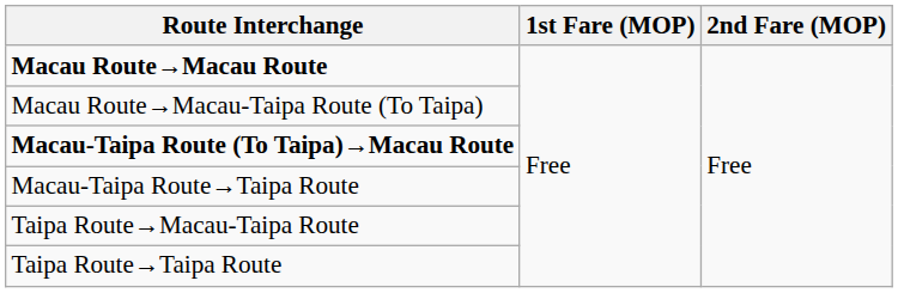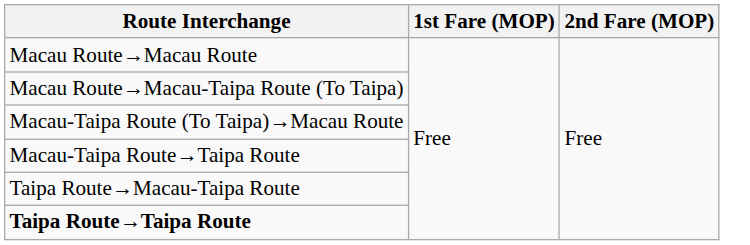Macau Route→Macau Route | Route Interchange: bold -> normal
Macau-Taipa Route (To Taipa)→Macau Route | Route Interchange: bold -> normal
Taipa Route→Taipa Route | Route Interchange: normal -> bold
